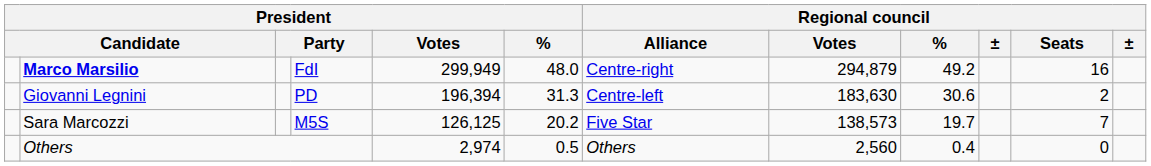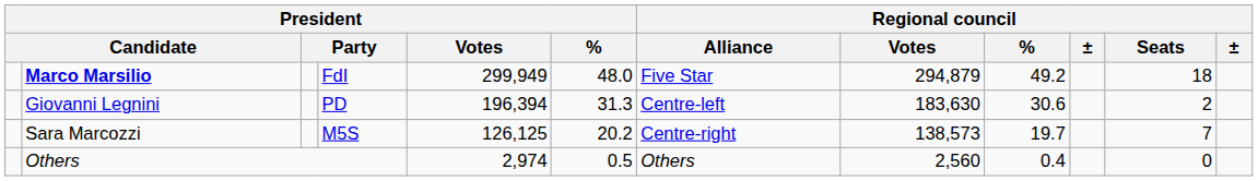Marco Marsilio | Regional council / Alliance: Centre-right -> Five Star
Marco Marsilio | Regional council / Seats: 16 -> 18
Sara Marcozzi | Regional council / Alliance: Five Star -> Centre-right
